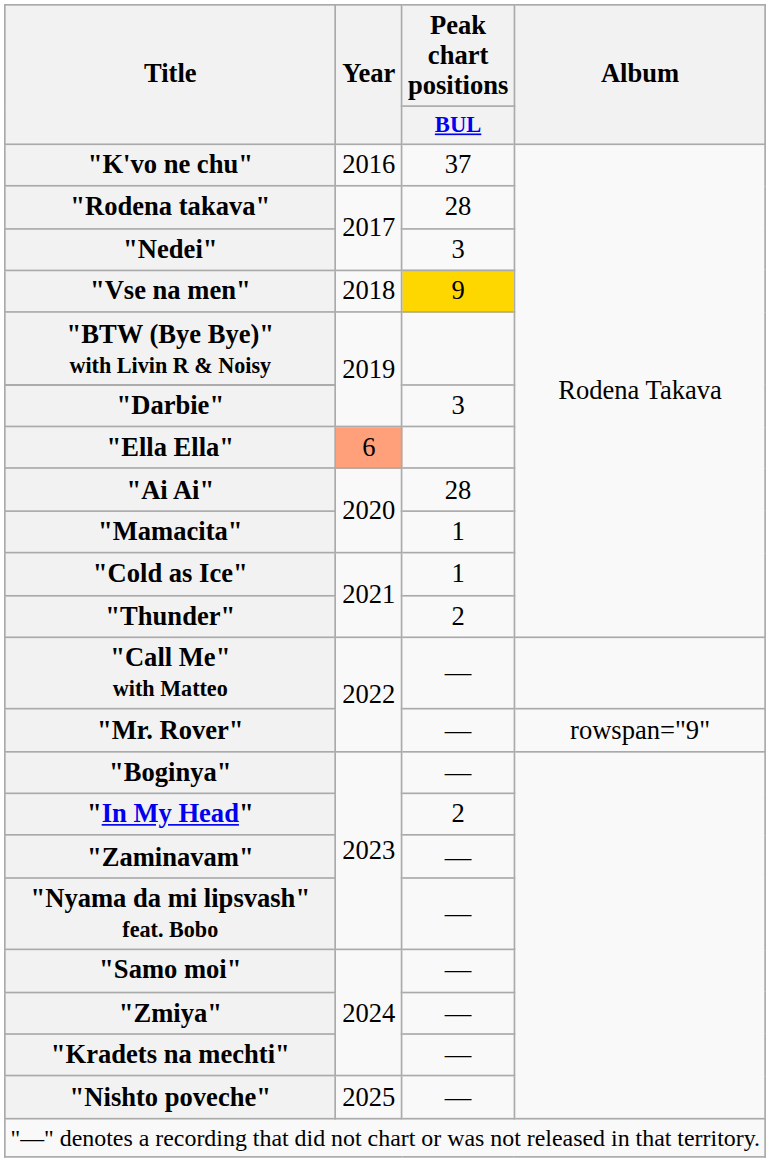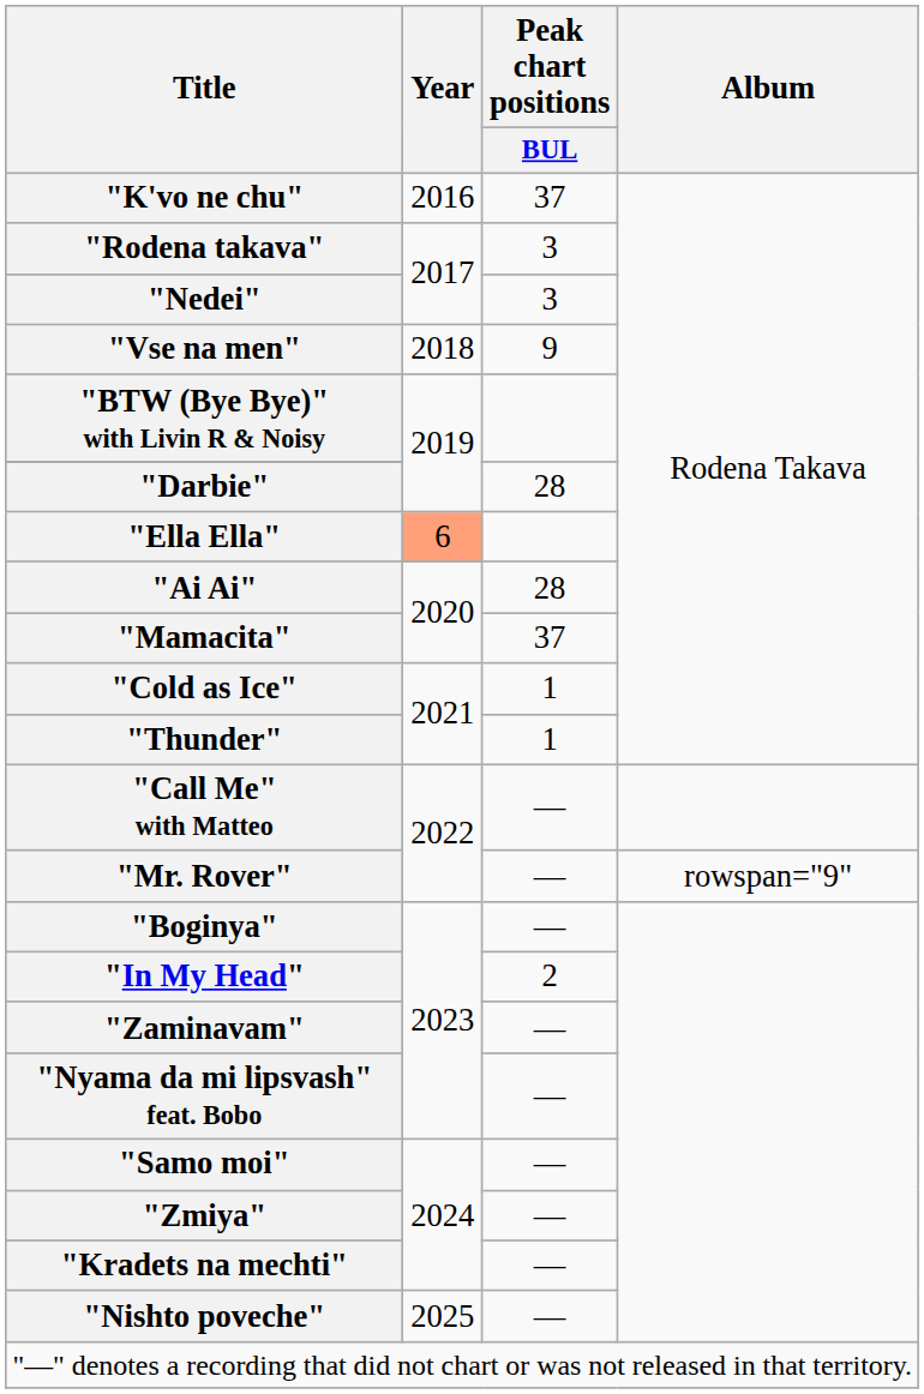"Rodena takava" | Peak chart positions / BUL: 28 -> 3
"Vse na men" | Peak chart positions / BUL: gold background -> no background
"Darbie" | Peak chart positions / BUL: 3 -> 28
"Mamacita" | Peak chart positions / BUL: 1 -> 37
"Thunder" | Peak chart positions / BUL: 2 -> 1
